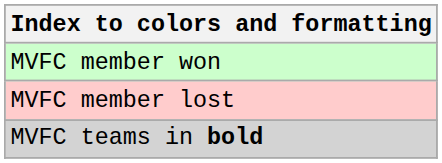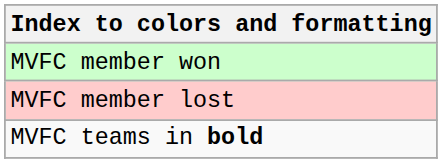row 4 | column 1: lightgrey background -> no background
